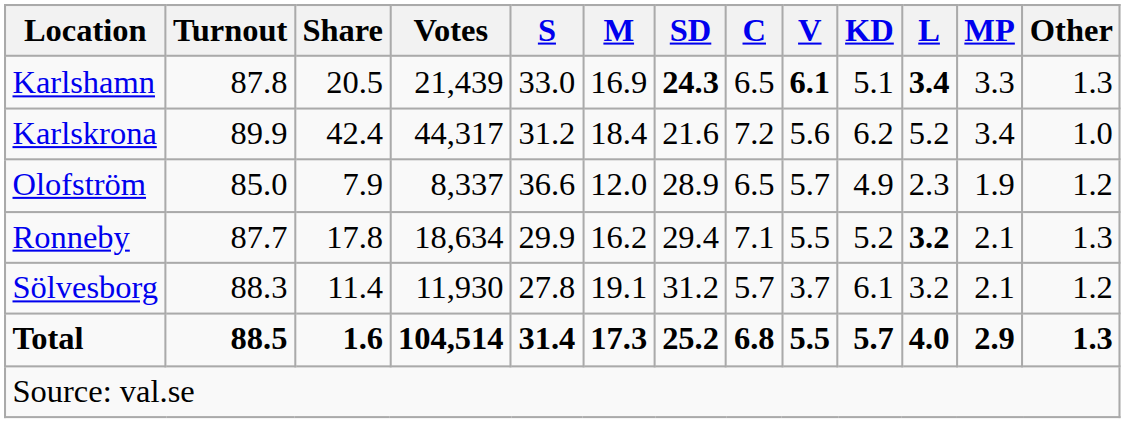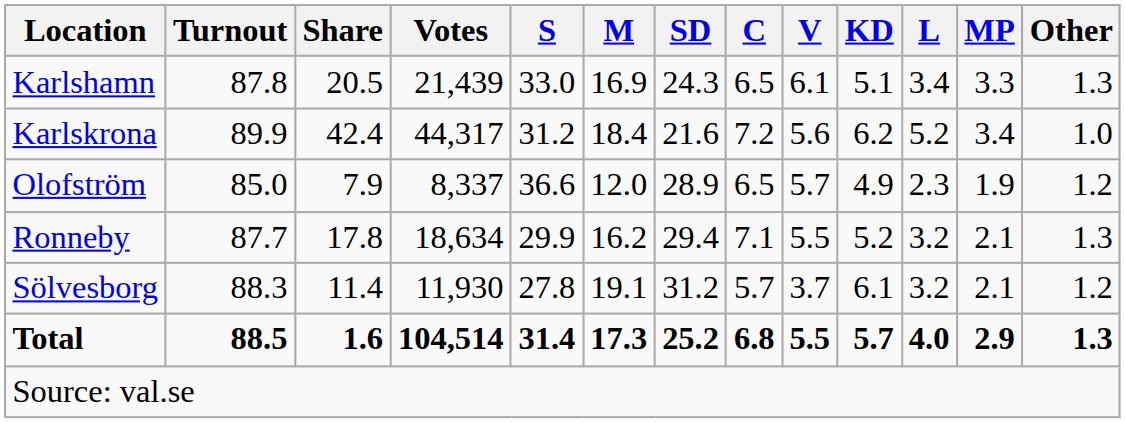Karlshamn | SD: bold -> normal
Karlshamn | V: bold -> normal
Karlshamn | L: bold -> normal
Ronneby | L: bold -> normal
